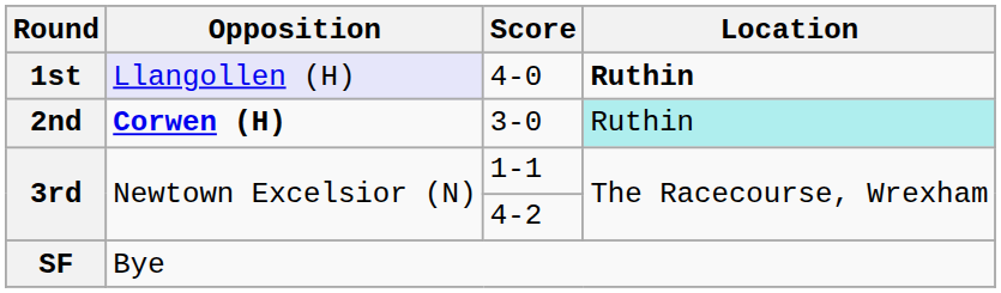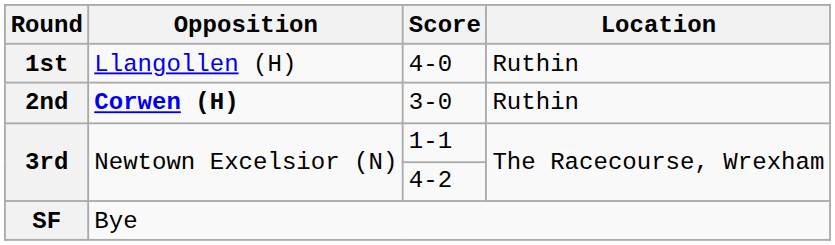4-0 | Opposition: lavender background -> no background
4-0 | Location: bold -> normal
3-0 | Location: paleturquoise background -> no background
